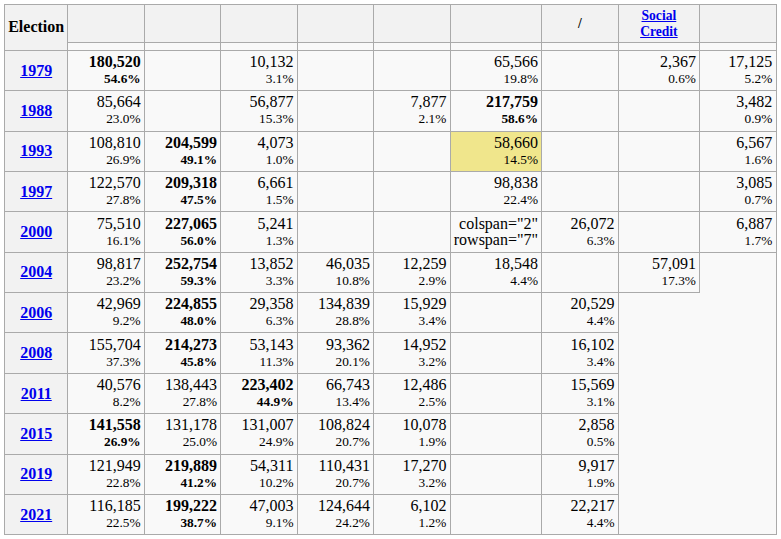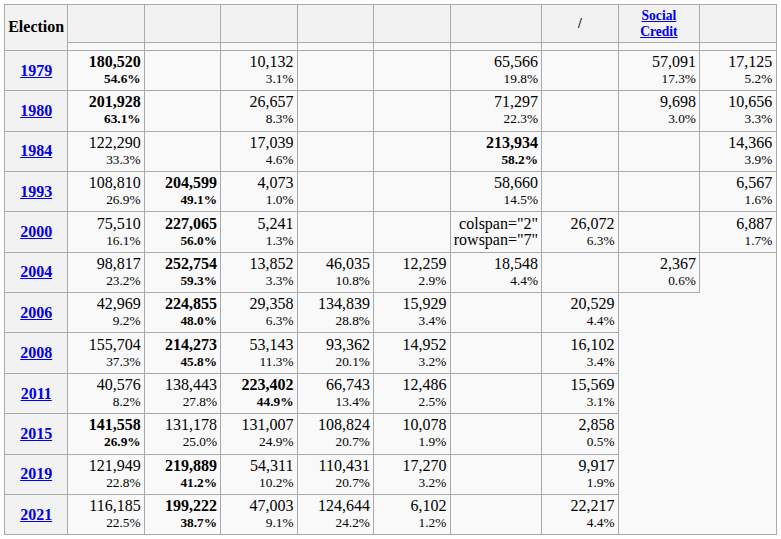1979 | Social Credit: 2,367 0.6% -> 57,091 17.3%
+ row: 1980 | 201,928 63.1% | 26,657 8.3% | 71,297 22.3% | 9,698 3.0% | 10,656 3.3%
+ row: 1984 | 122,290 33.3% | 17,039 4.6% | 213,934 58.2% | 14,366 3.9%
- row: 1988 | 85,664 23.0% | 56,877 15.3% | 7,877 2.1% | 217,759 58.6% | 3,482 0.9%
1993 | column 7: khaki background -> no background
- row: 1997 | 122,570 27.8% | 209,318 47.5% | 6,661 1.5% | 98,838 22.4% | 3,085 0.7%
2004 | Social Credit: 57,091 17.3% -> 2,367 0.6%
